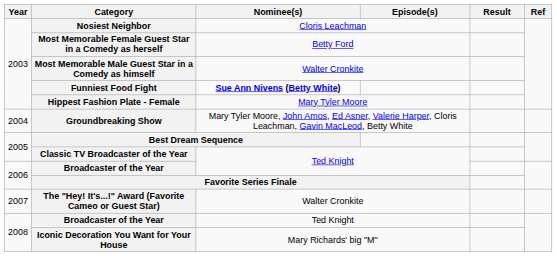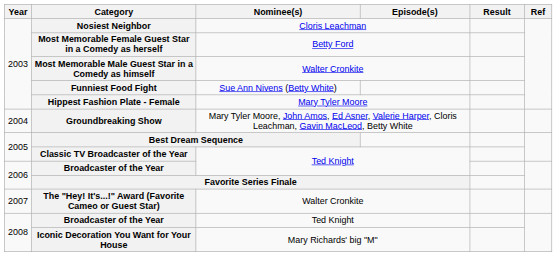Funniest Food Fight | Nominee(s): bold -> normal
